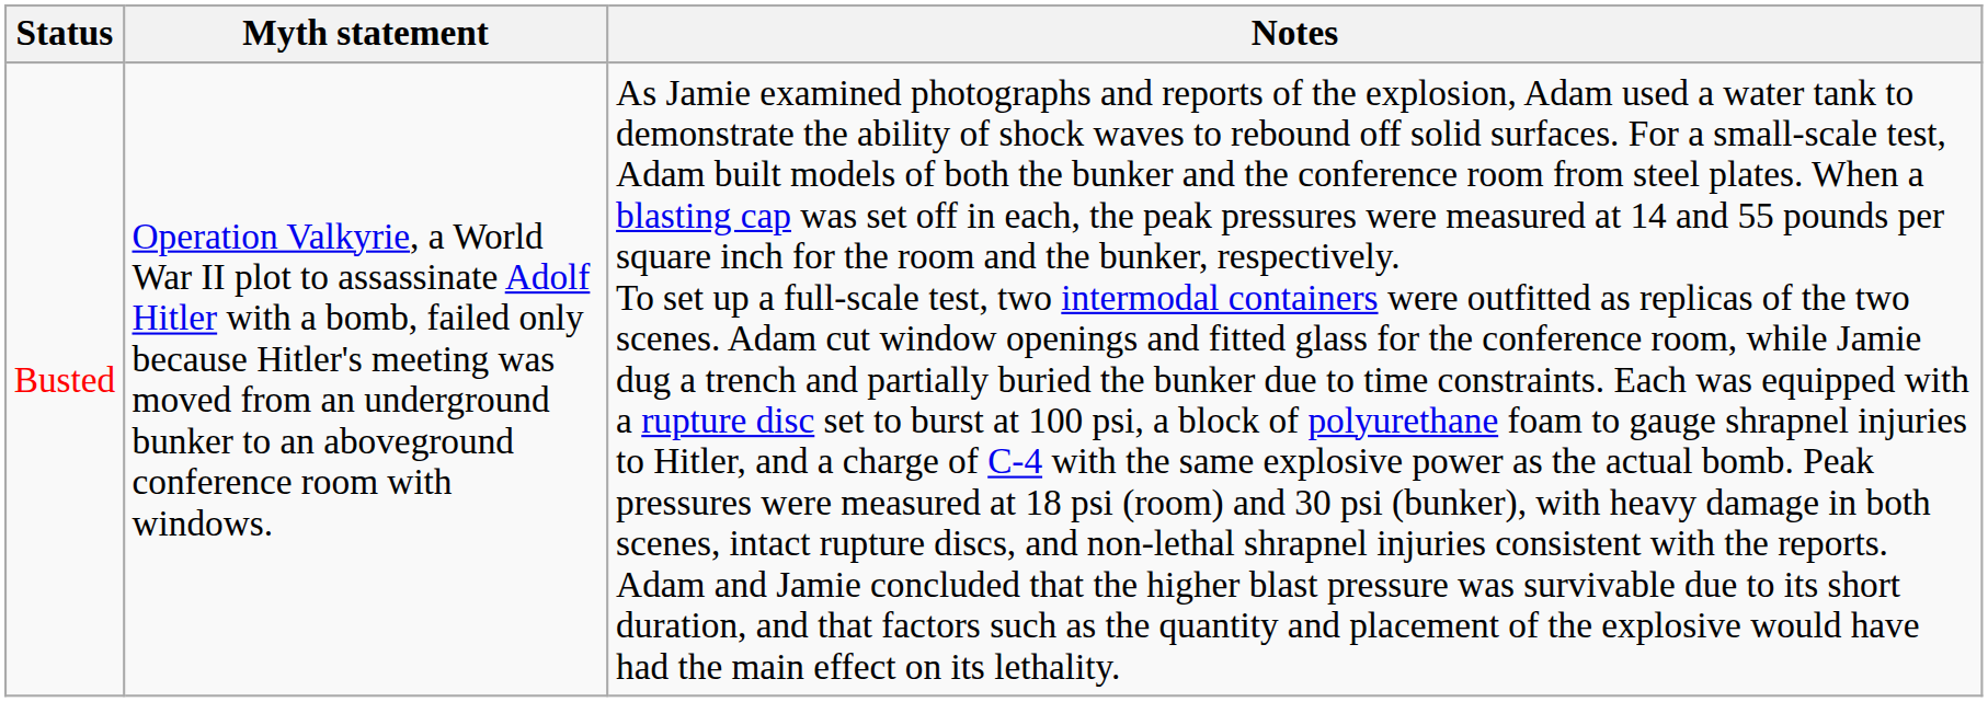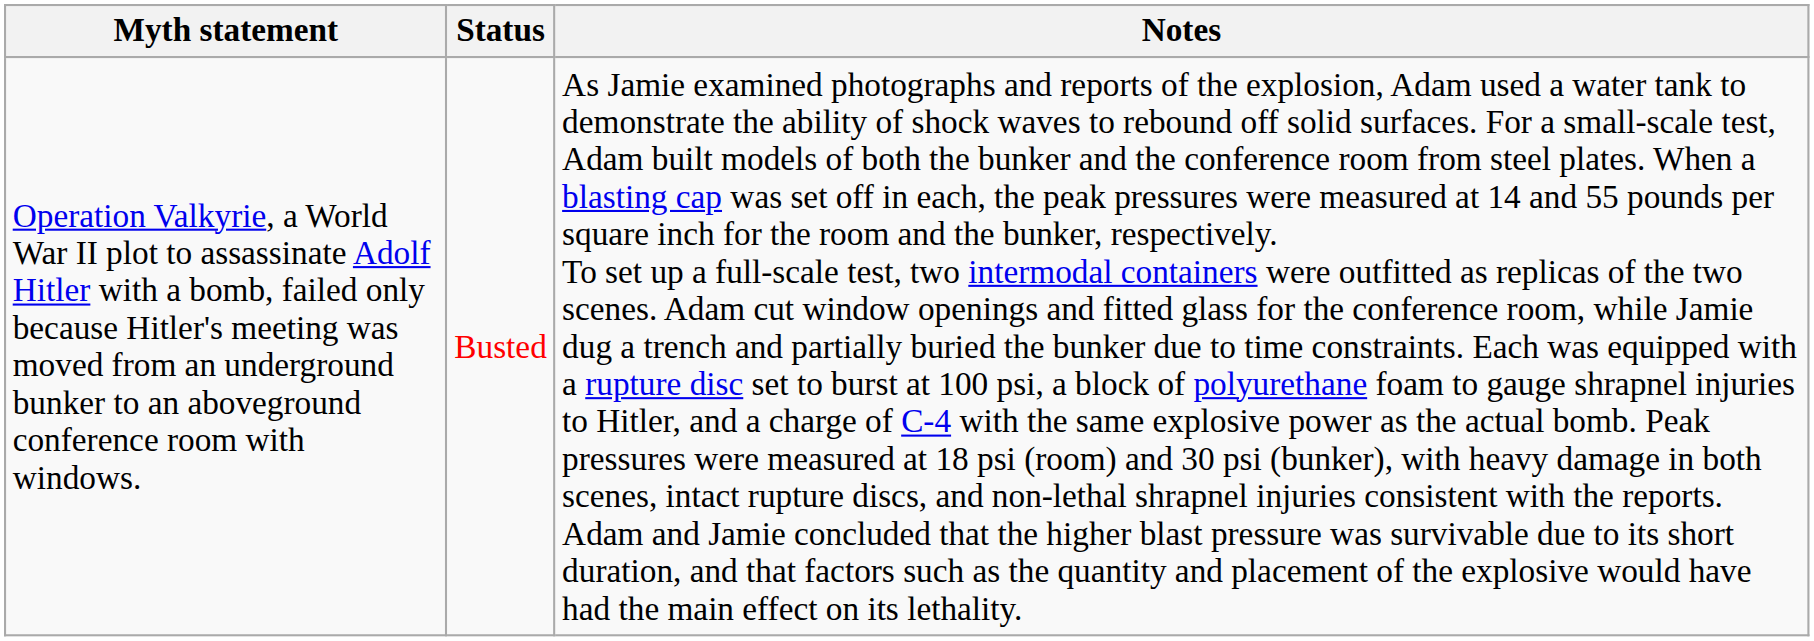columns swapped: Myth statement <-> Status
